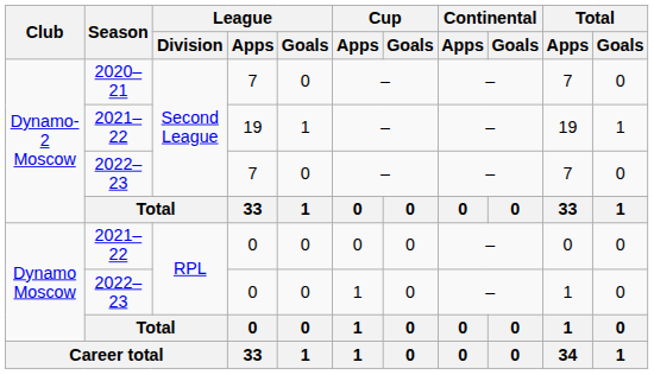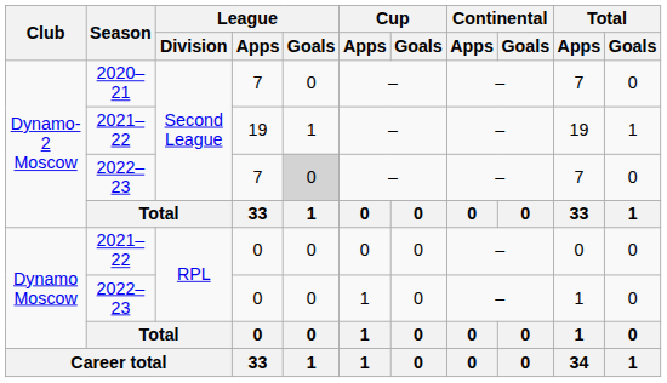2022–23 / 7 | League / Goals: no background -> lightgrey background
